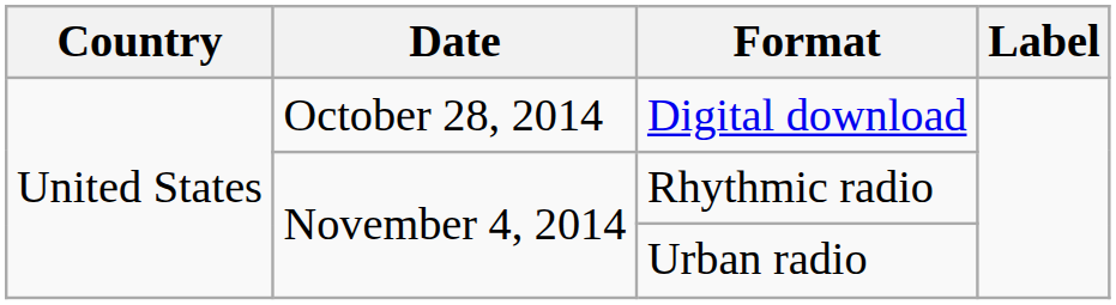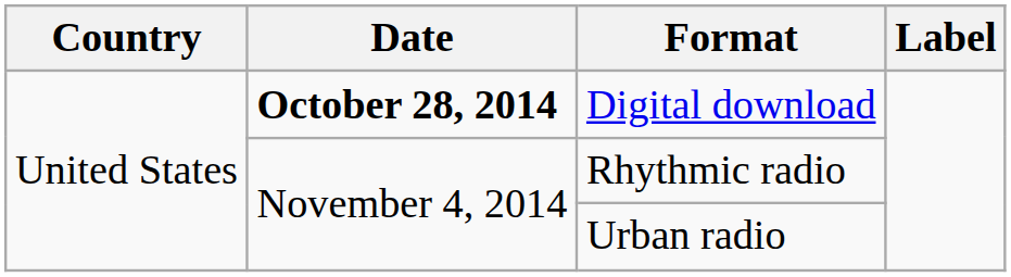Digital download | Date: normal -> bold
